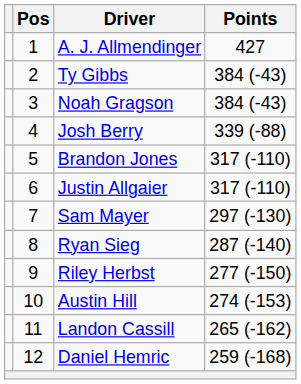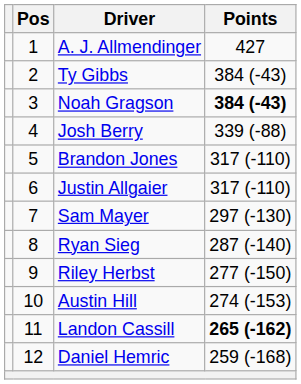Noah Gragson | Points: normal -> bold
Landon Cassill | Points: normal -> bold
